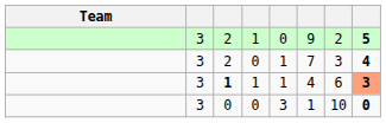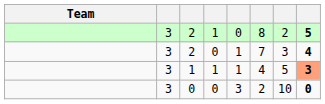row 2 | column 6: 9 -> 8
row 4 | column 3: bold -> normal
row 4 | column 7: 6 -> 5
row 5 | column 6: 1 -> 2
